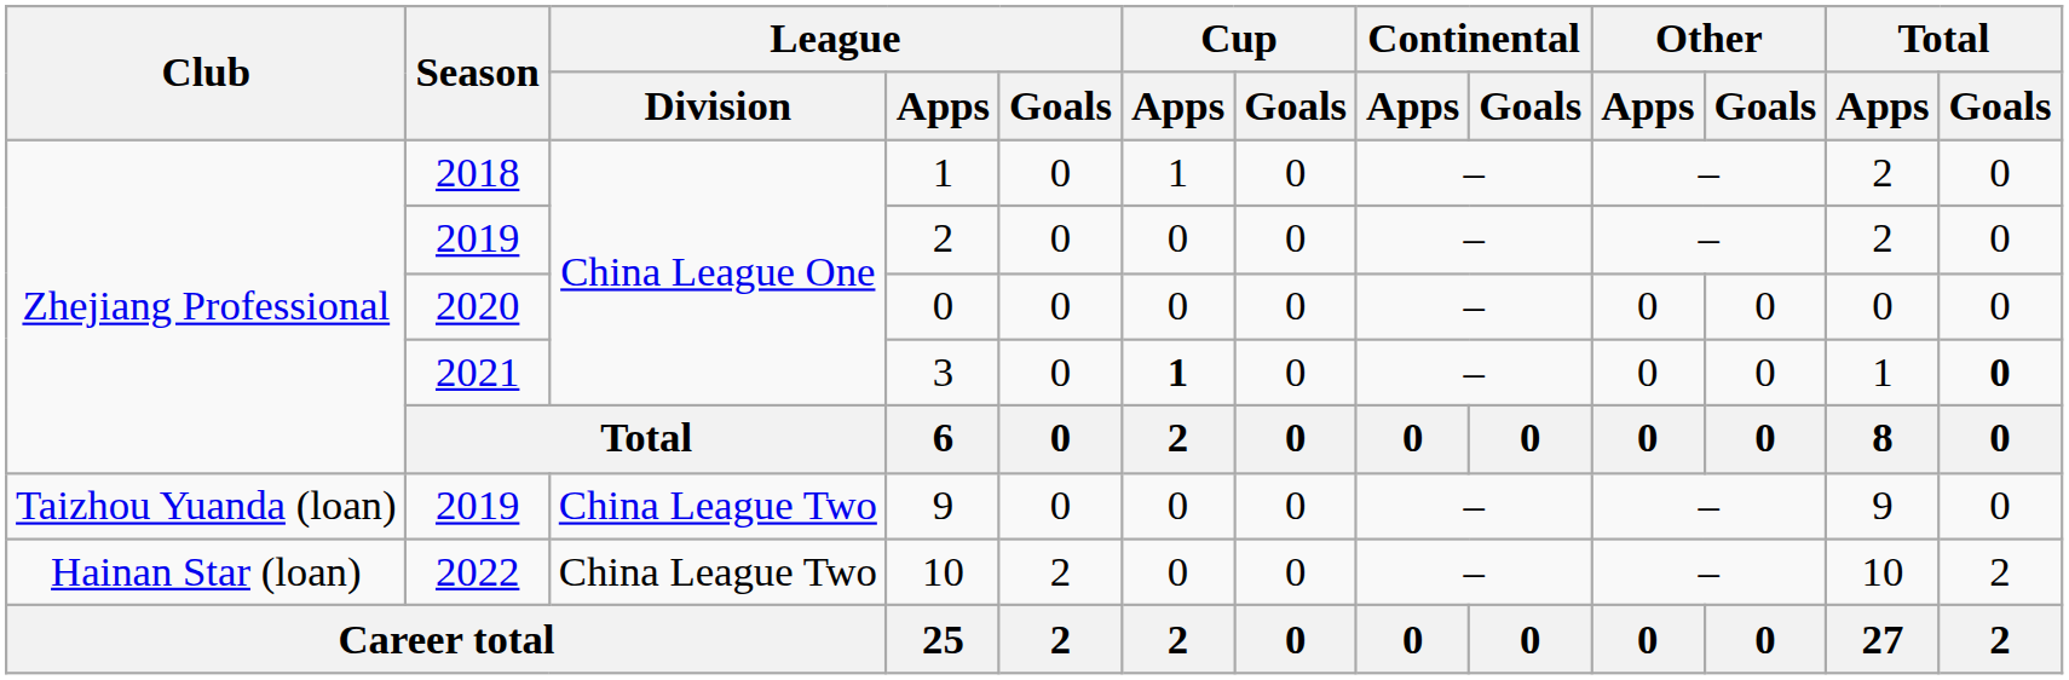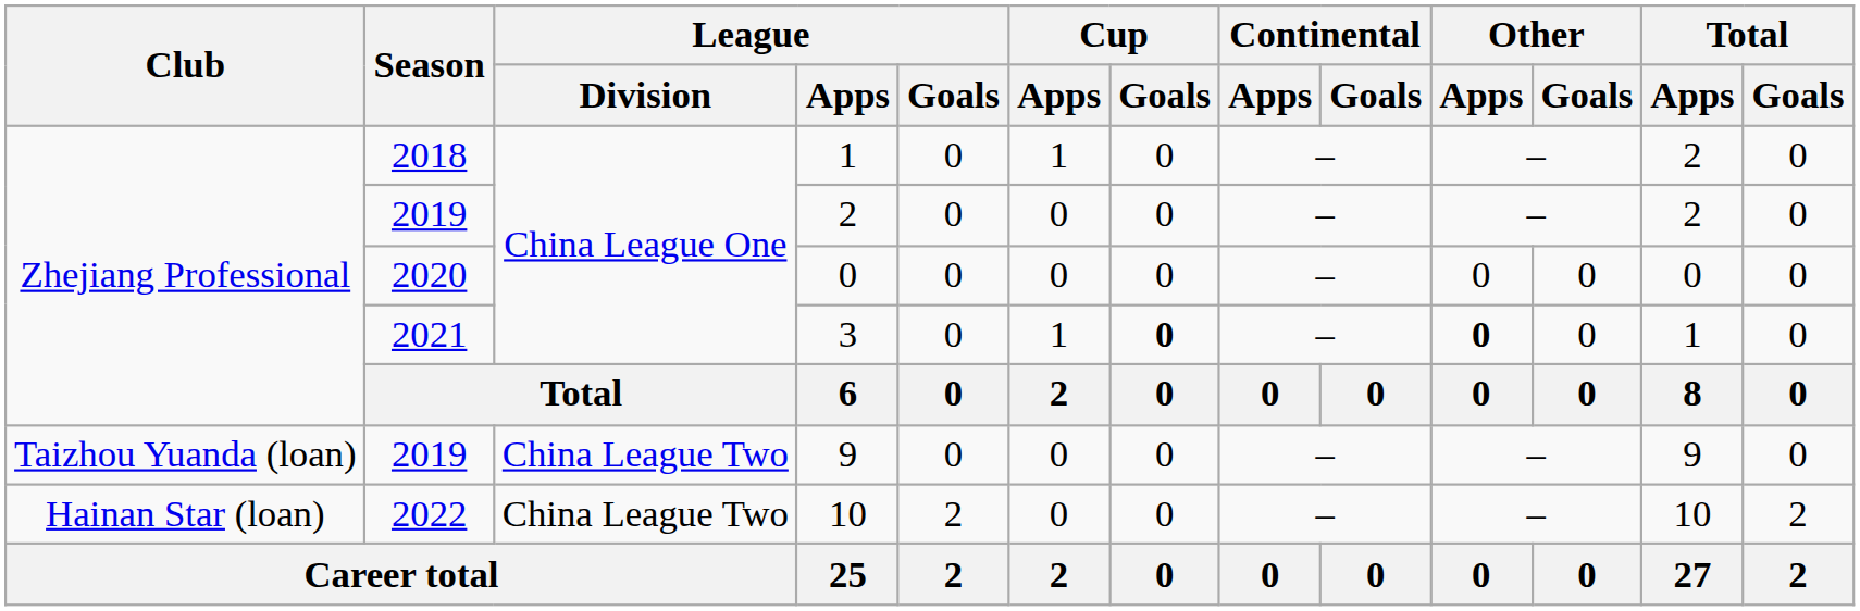3 | Cup / Apps: bold -> normal
3 | Cup / Goals: normal -> bold
3 | Other / Apps: normal -> bold
3 | Total / Goals: bold -> normal
